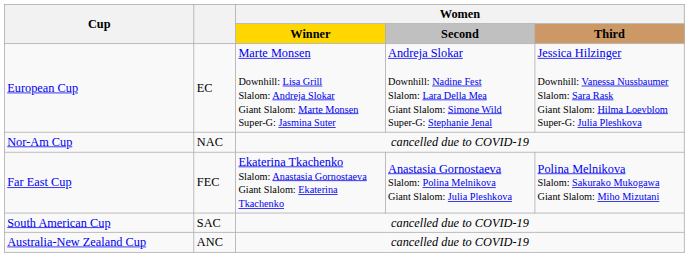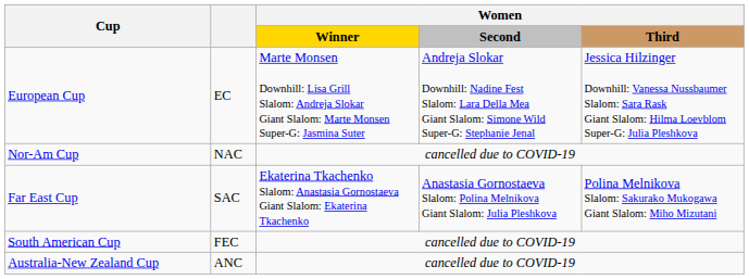Far East Cup | column 2: FEC -> SAC
South American Cup | column 2: SAC -> FEC
